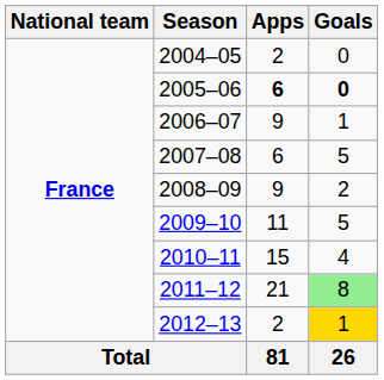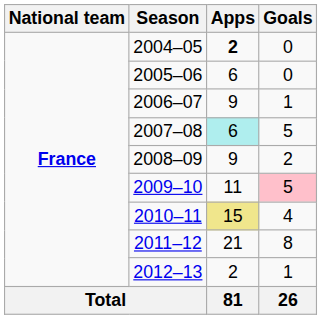2004–05 | Apps: normal -> bold
2005–06 | Apps: bold -> normal
2005–06 | Goals: bold -> normal
2007–08 | Apps: no background -> paleturquoise background
2009–10 | Goals: no background -> pink background
2010–11 | Apps: no background -> khaki background
2011–12 | Goals: lightgreen background -> no background
2012–13 | Goals: gold background -> no background
